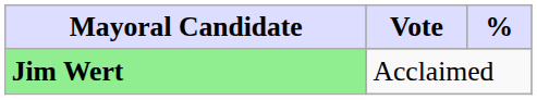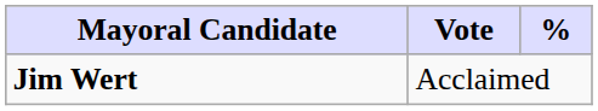Jim Wert | Mayoral Candidate: lightgreen background -> no background
